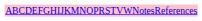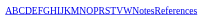row 1 | column 1: pink background -> no background
